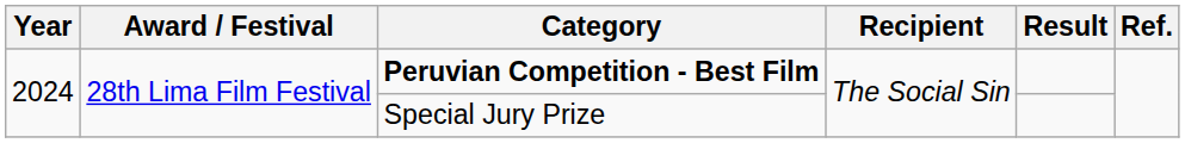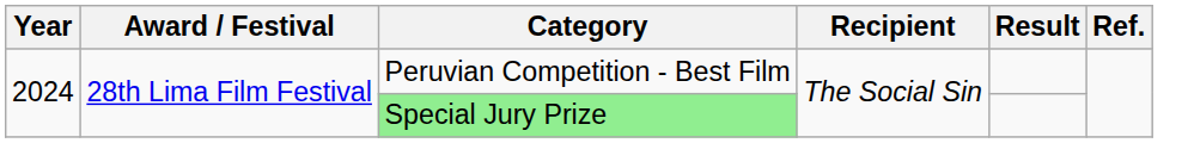Peruvian Competition - Best Film | Category: bold -> normal
Special Jury Prize | Category: no background -> lightgreen background
